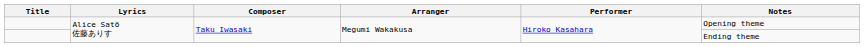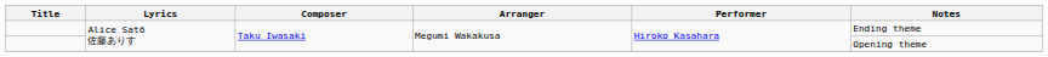row 2 | Notes: Opening theme -> Ending theme
row 3 | Notes: Ending theme -> Opening theme
